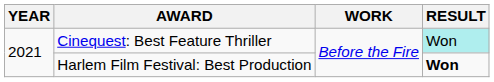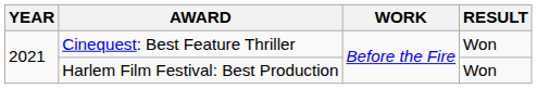Cinequest: Best Feature Thriller | RESULT: paleturquoise background -> no background
Harlem Film Festival: Best Production | RESULT: bold -> normal
